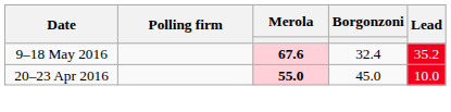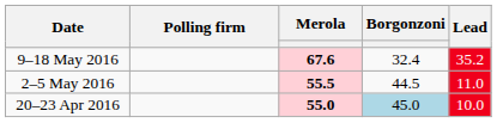+ row: 2–5 May 2016 | 55.5 | 44.5 | 11.0
20–23 Apr 2016 | Borgonzoni: no background -> lightblue background
